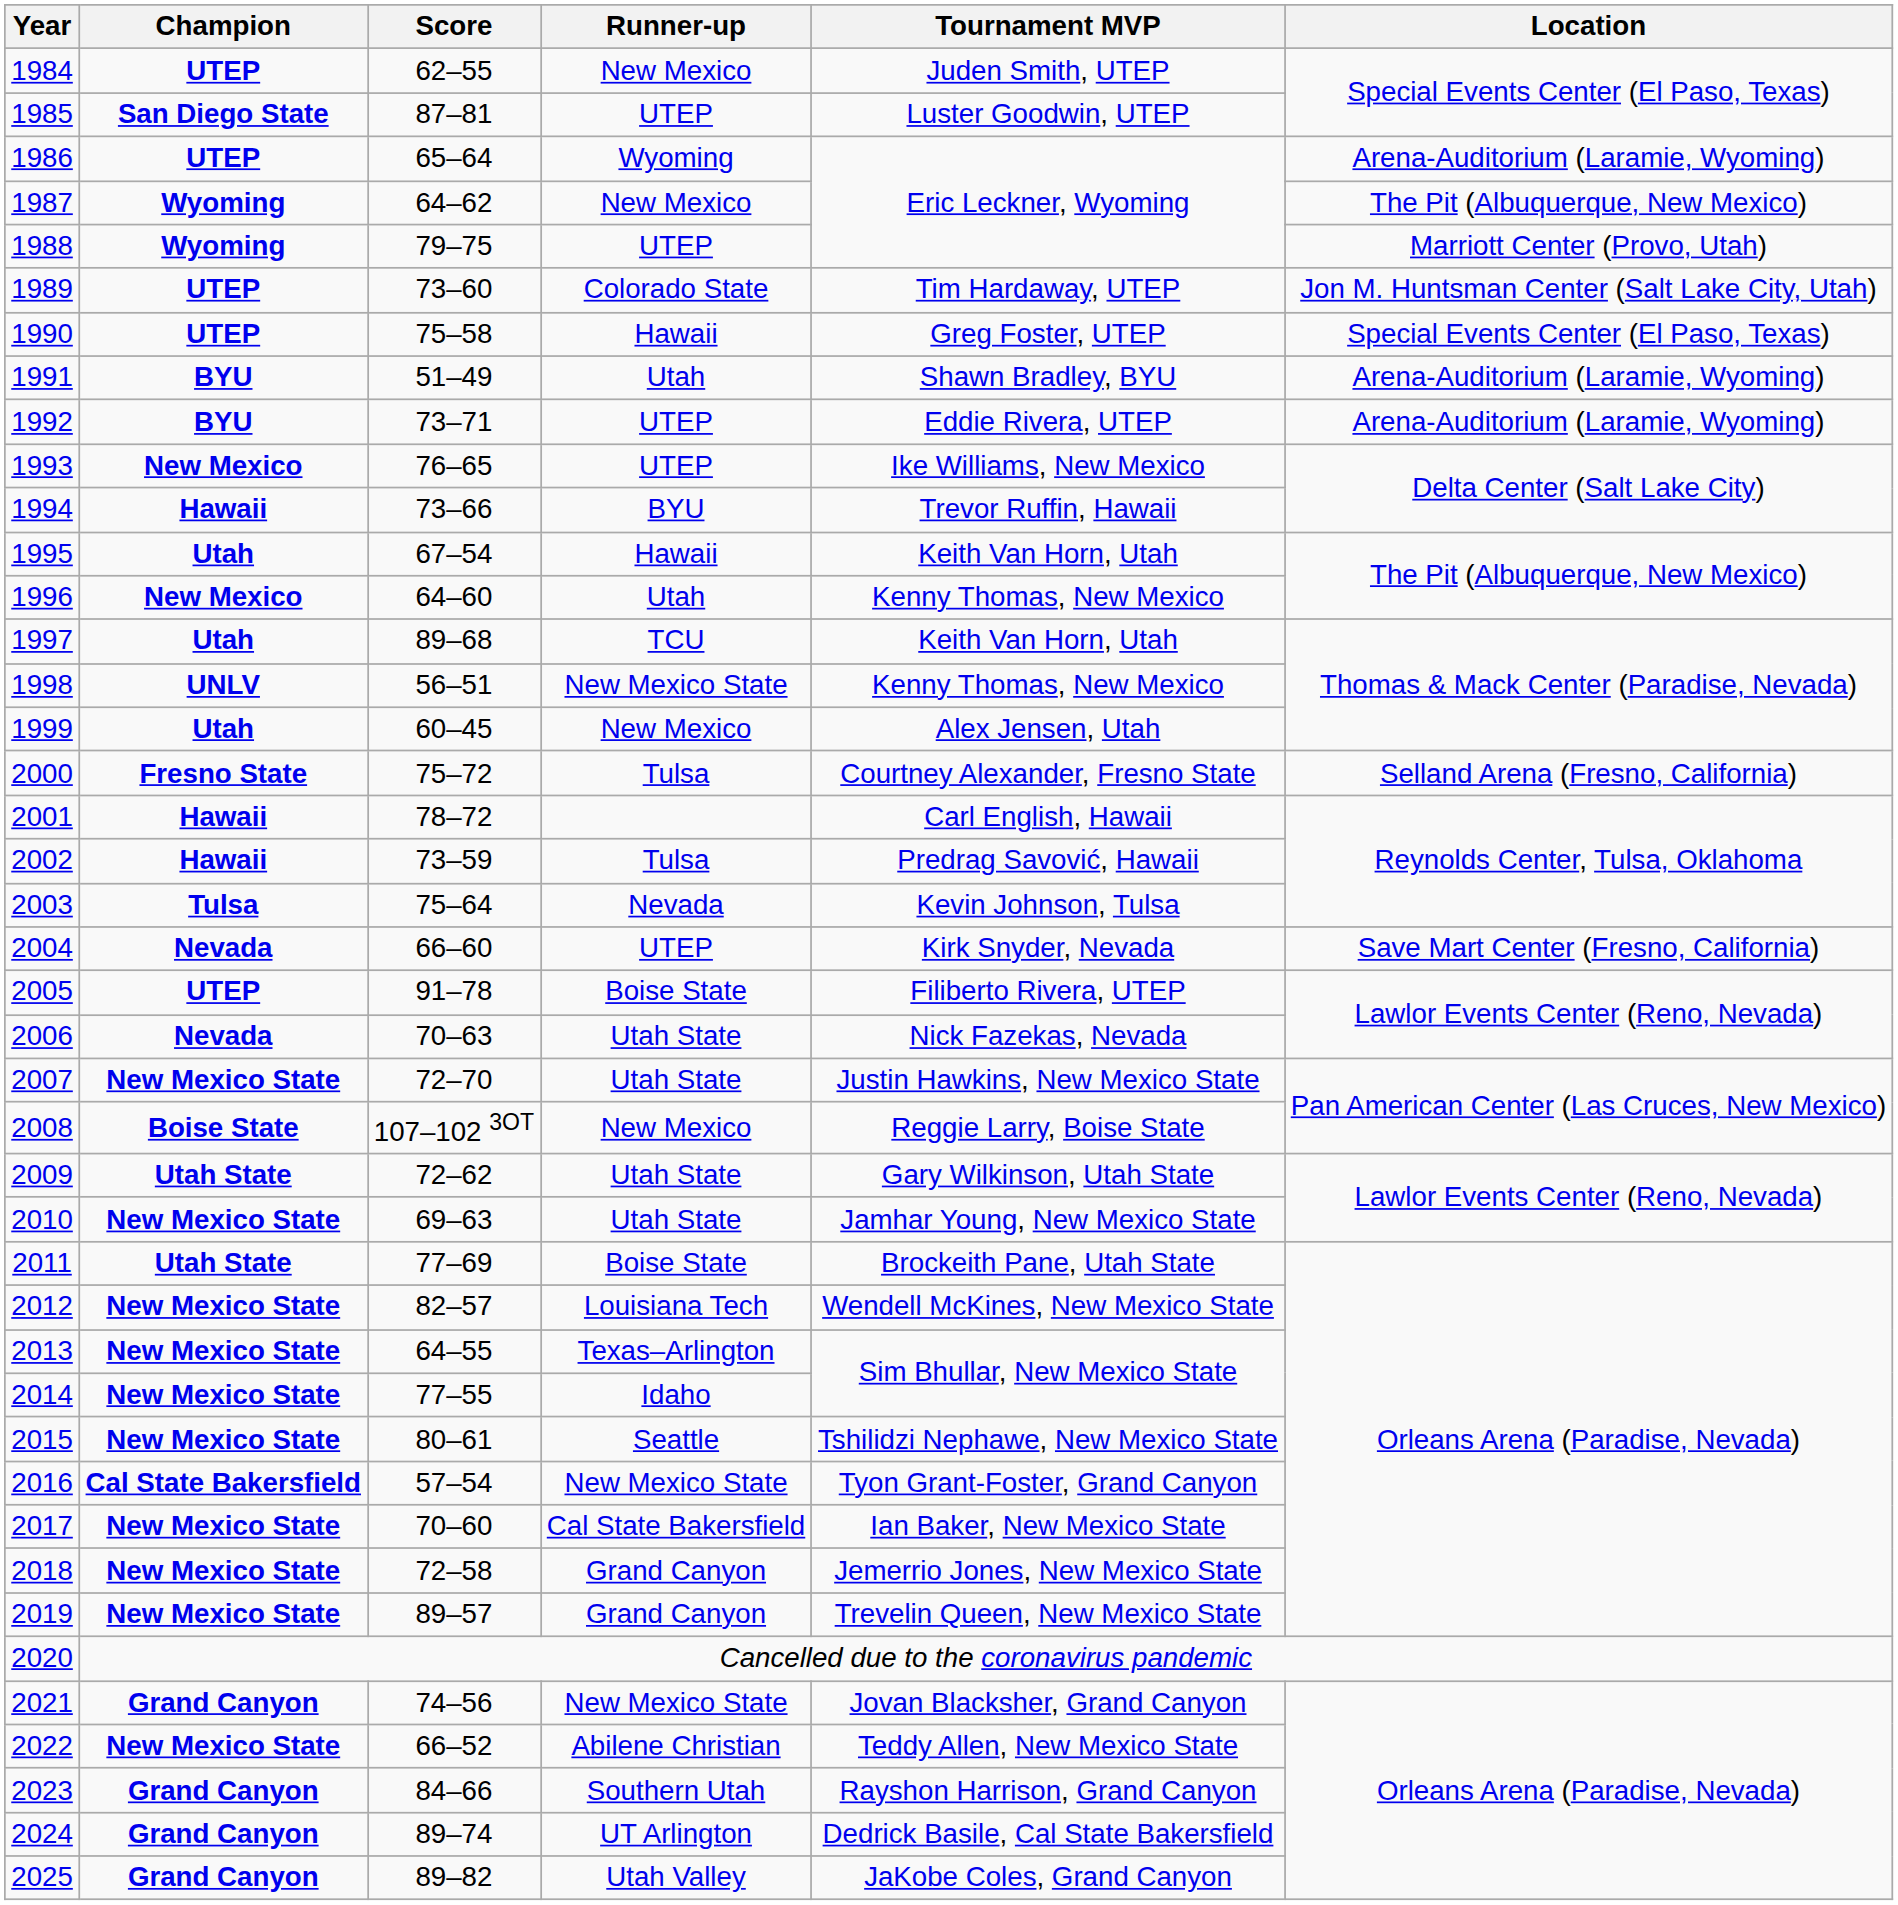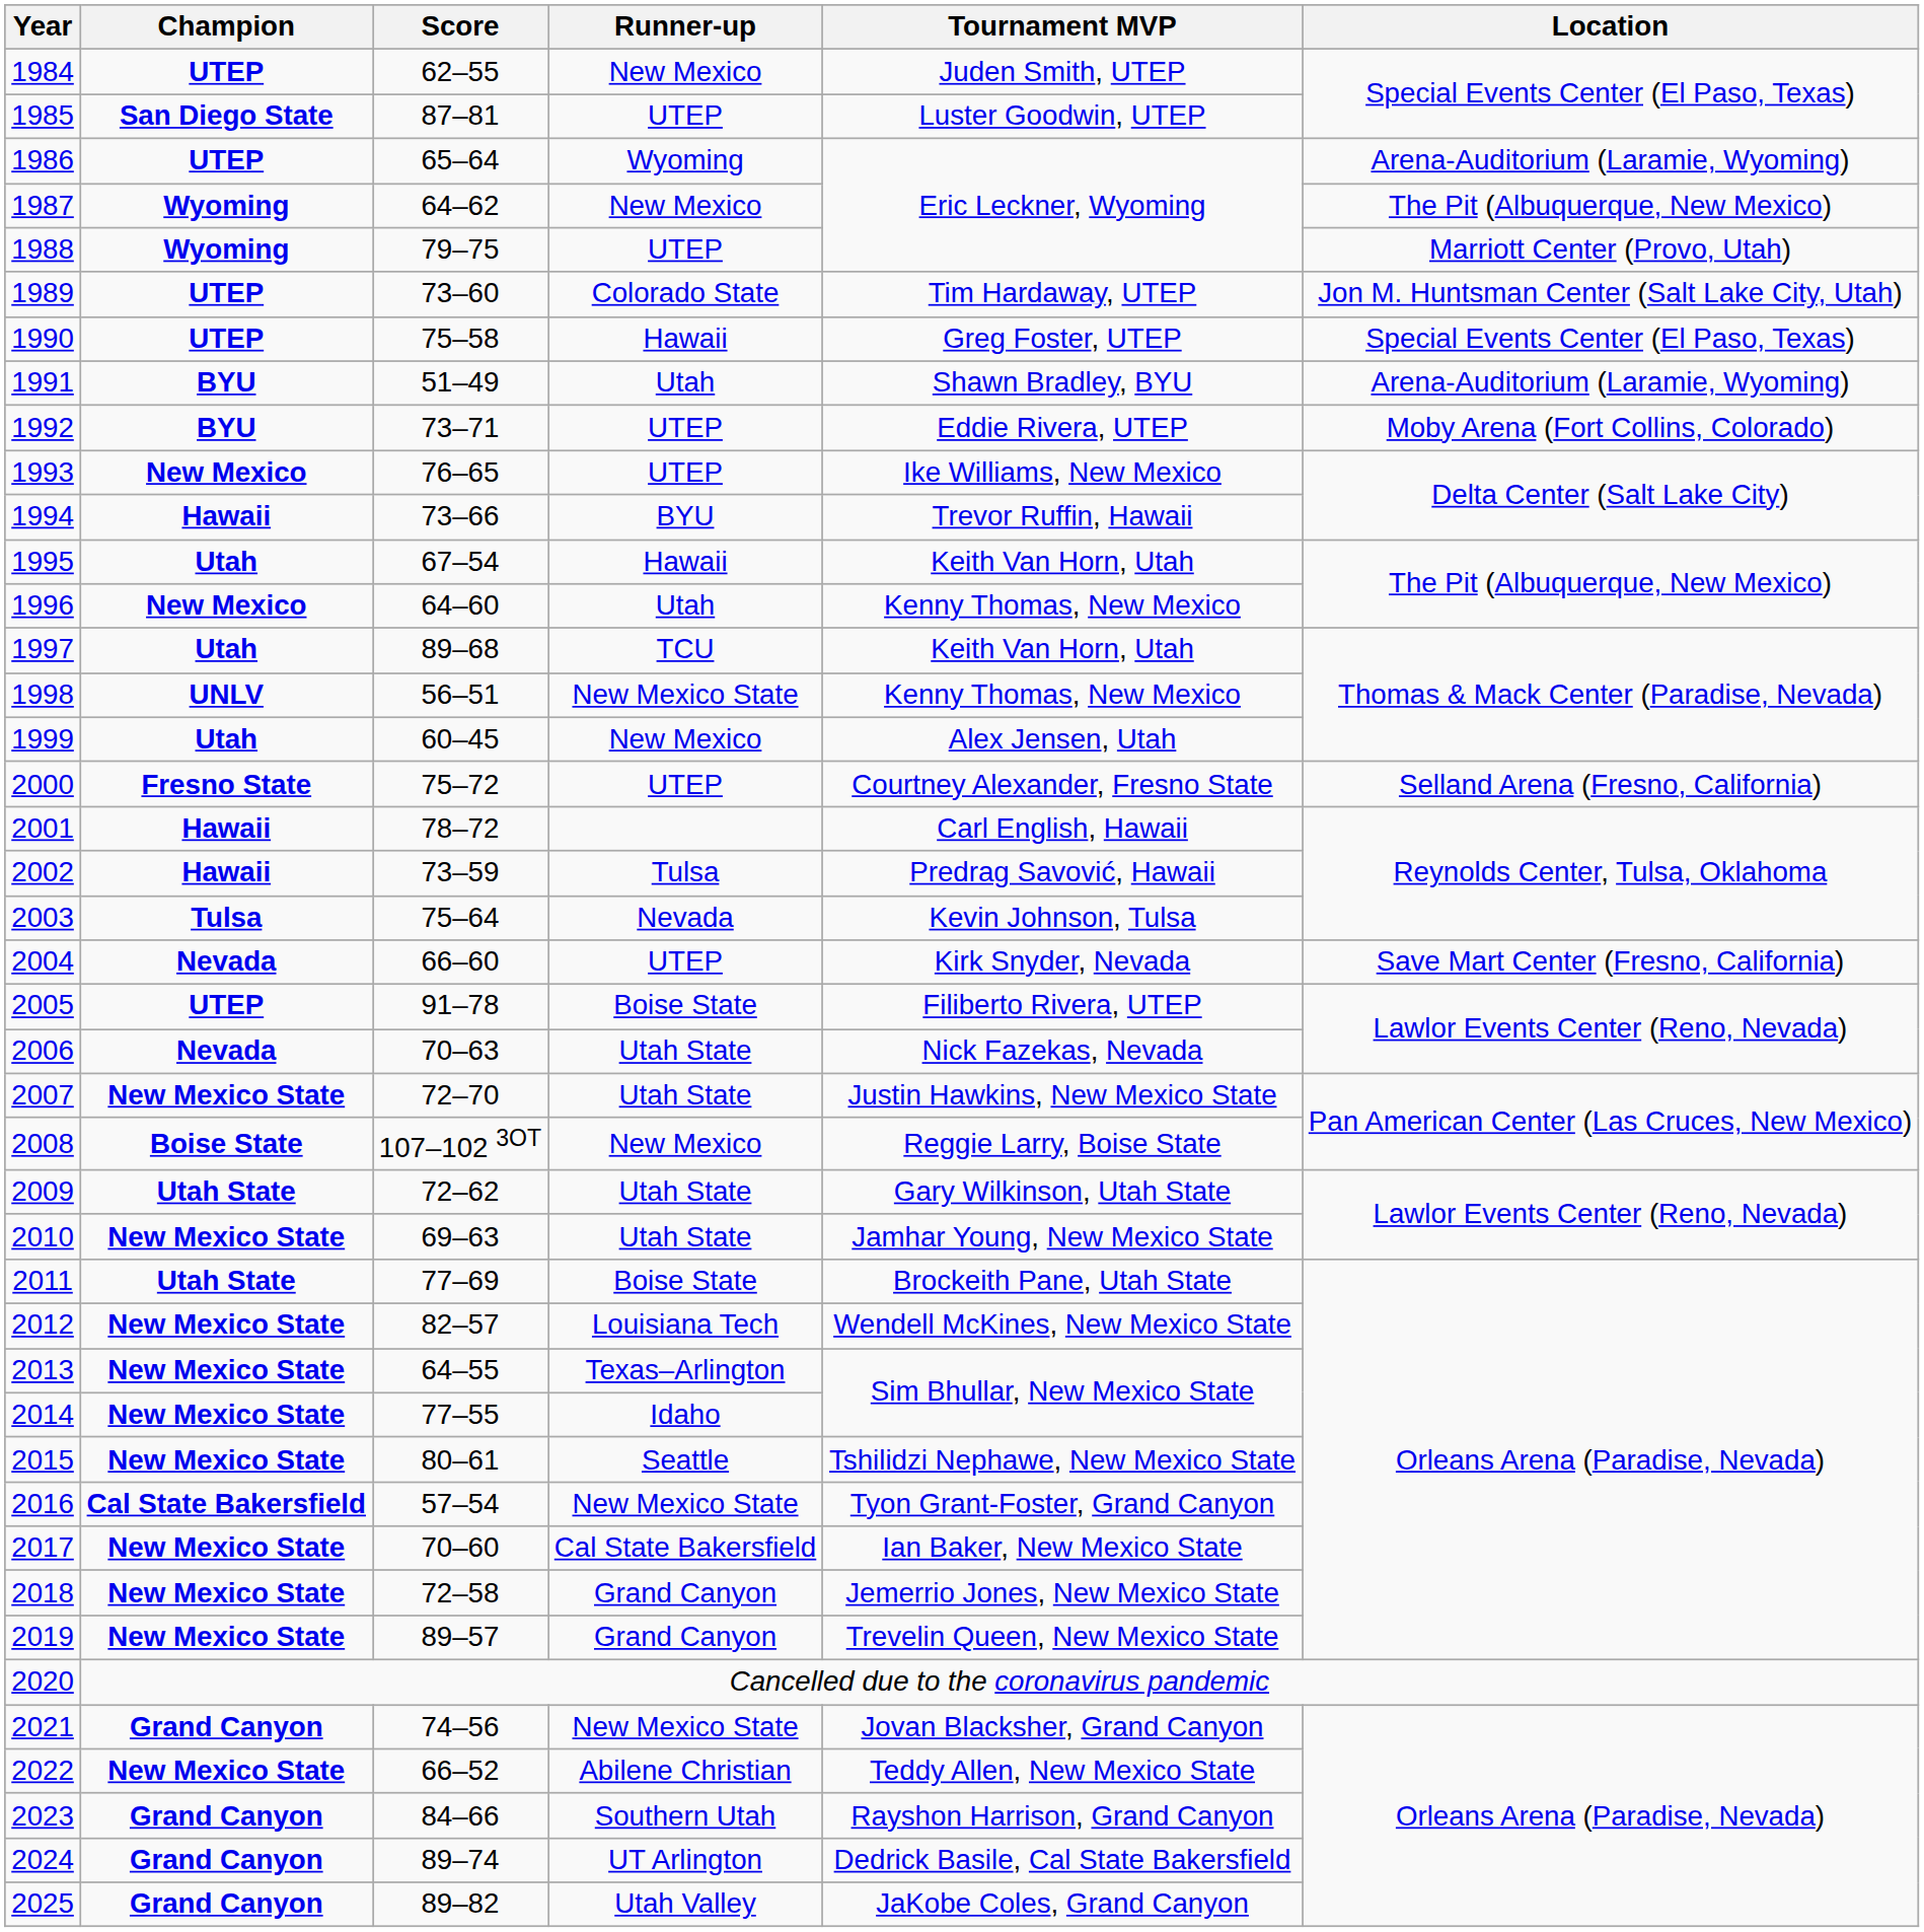1992 | Location: Arena-Auditorium (Laramie, Wyoming) -> Moby Arena (Fort Collins, Colorado)
2000 | Runner-up: Tulsa -> UTEP
